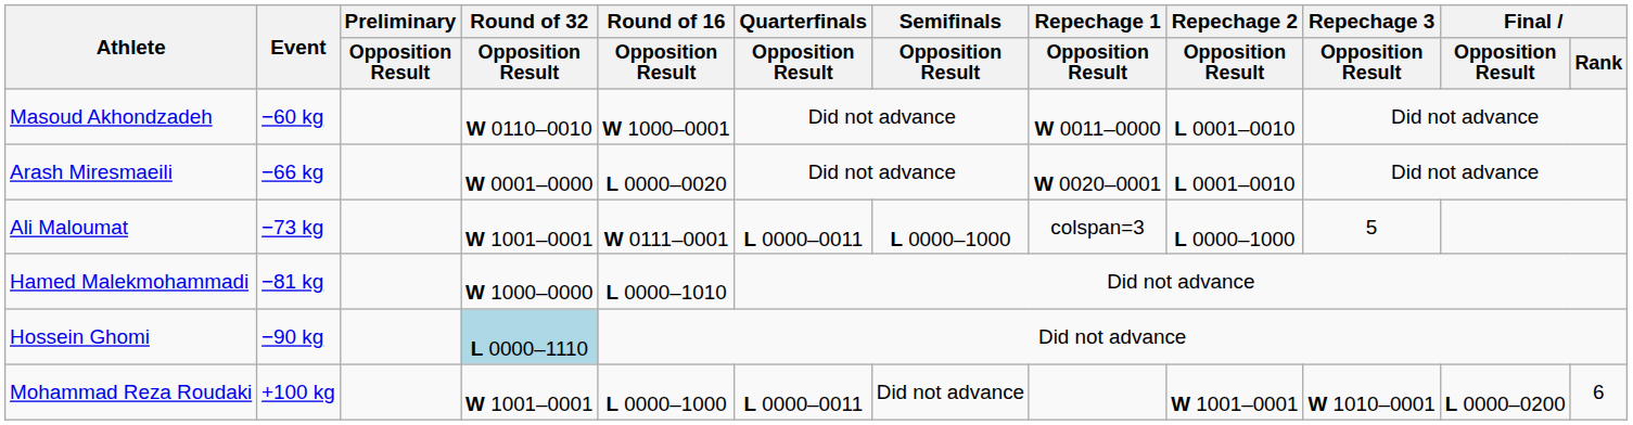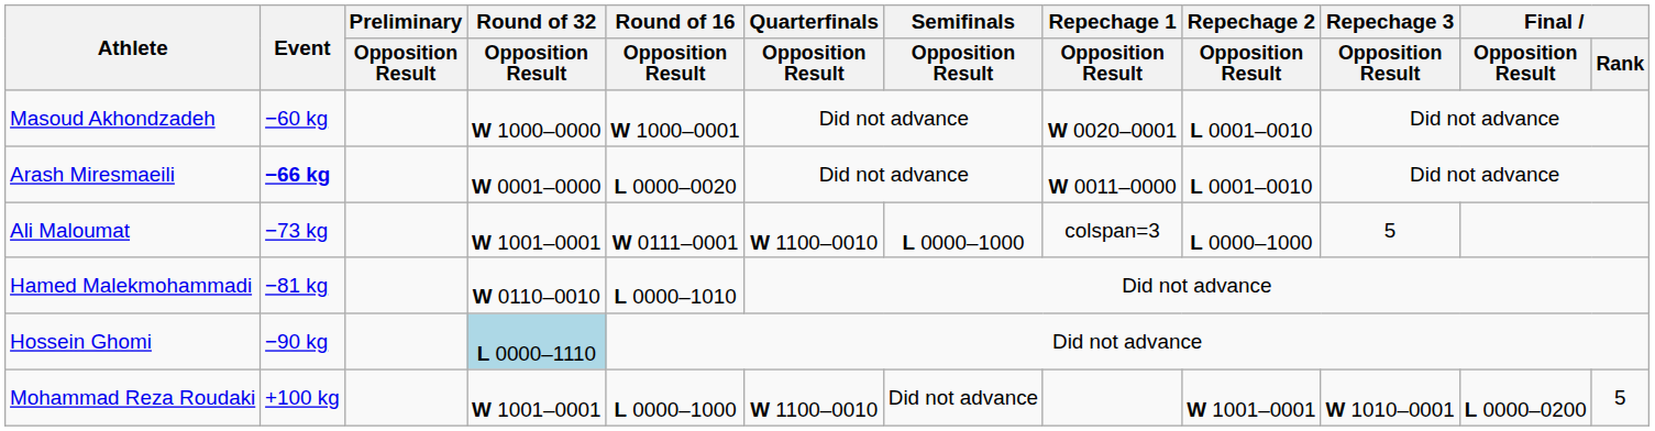Masoud Akhondzadeh | Round of 32 / Opposition Result: W 0110–0010 -> W 1000–0000
Masoud Akhondzadeh | Repechage 1 / Opposition Result: W 0011–0000 -> W 0020–0001
Arash Miresmaeili | Event: normal -> bold
Arash Miresmaeili | Repechage 1 / Opposition Result: W 0020–0001 -> W 0011–0000
Ali Maloumat | Quarterfinals / Opposition Result: L 0000–0011 -> W 1100–0010
Hamed Malekmohammadi | Round of 32 / Opposition Result: W 1000–0000 -> W 0110–0010
Mohammad Reza Roudaki | Quarterfinals / Opposition Result: L 0000–0011 -> W 1100–0010
Mohammad Reza Roudaki | Final / Rank: 6 -> 5
